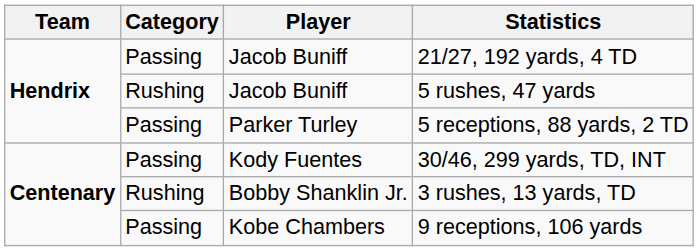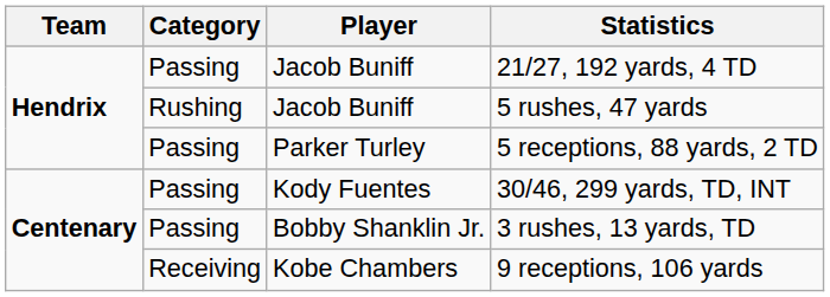3 rushes, 13 yards, TD | Category: Rushing -> Passing
9 receptions, 106 yards | Category: Passing -> Receiving
